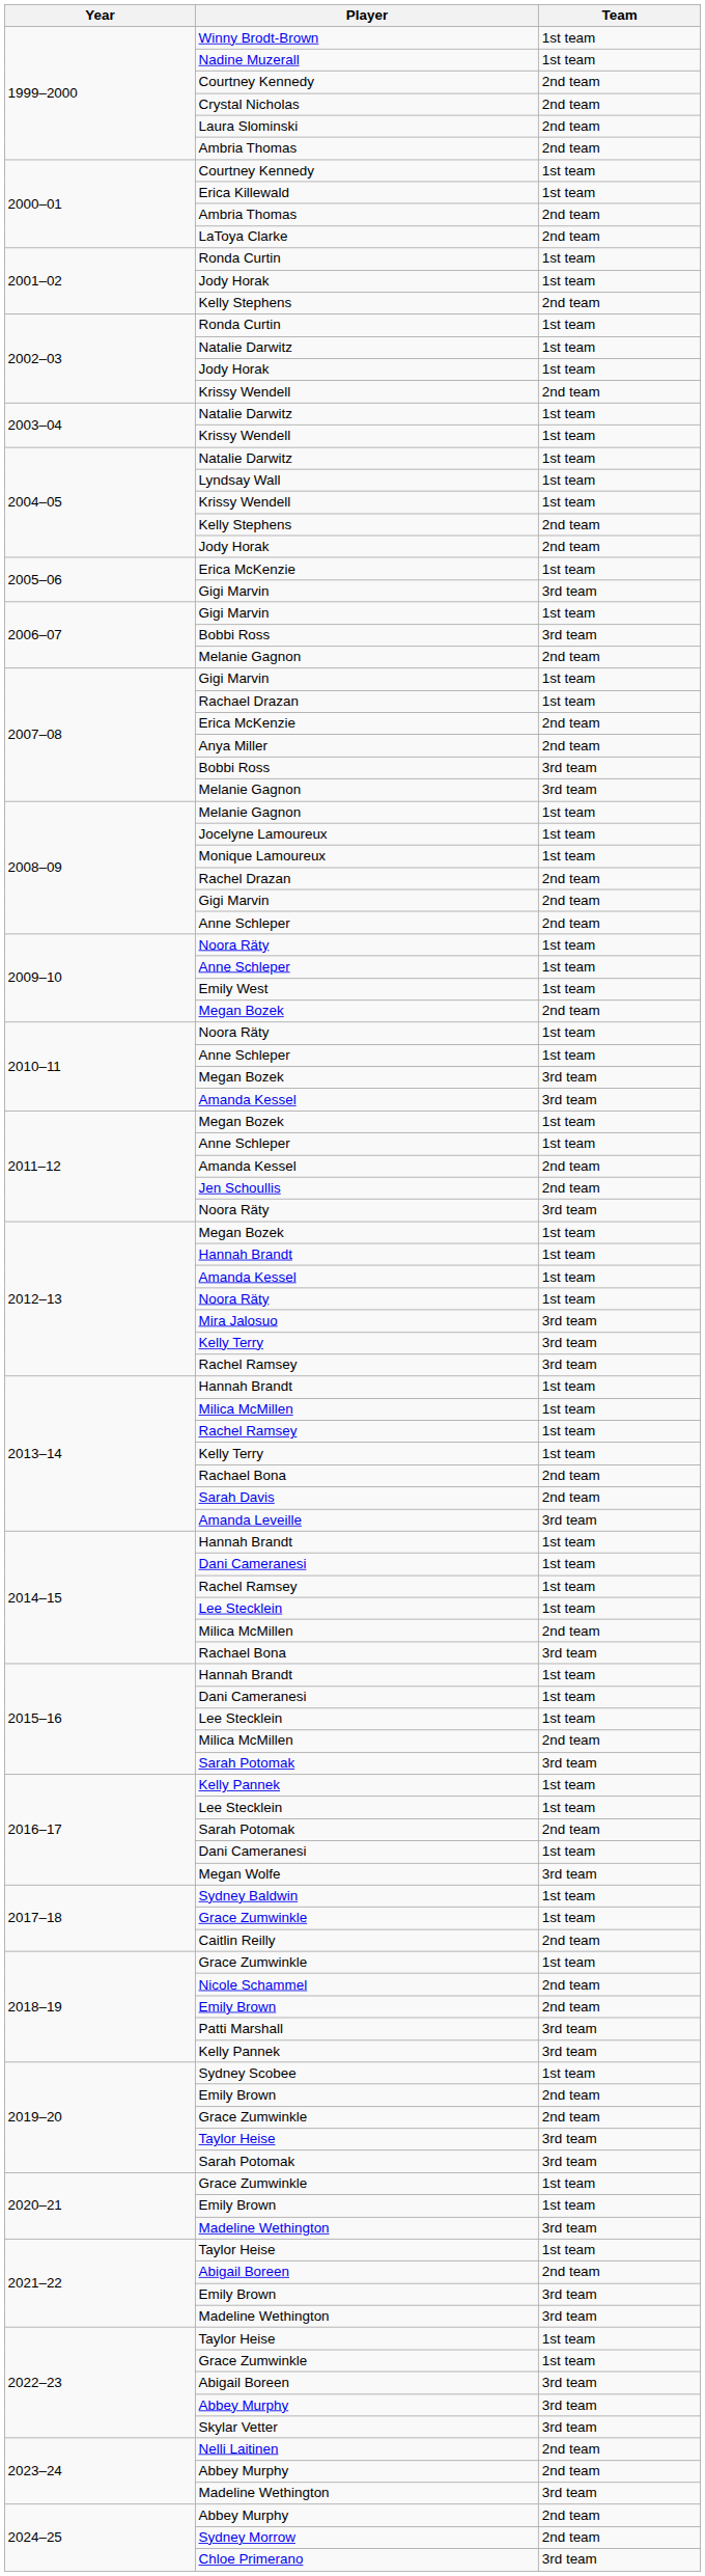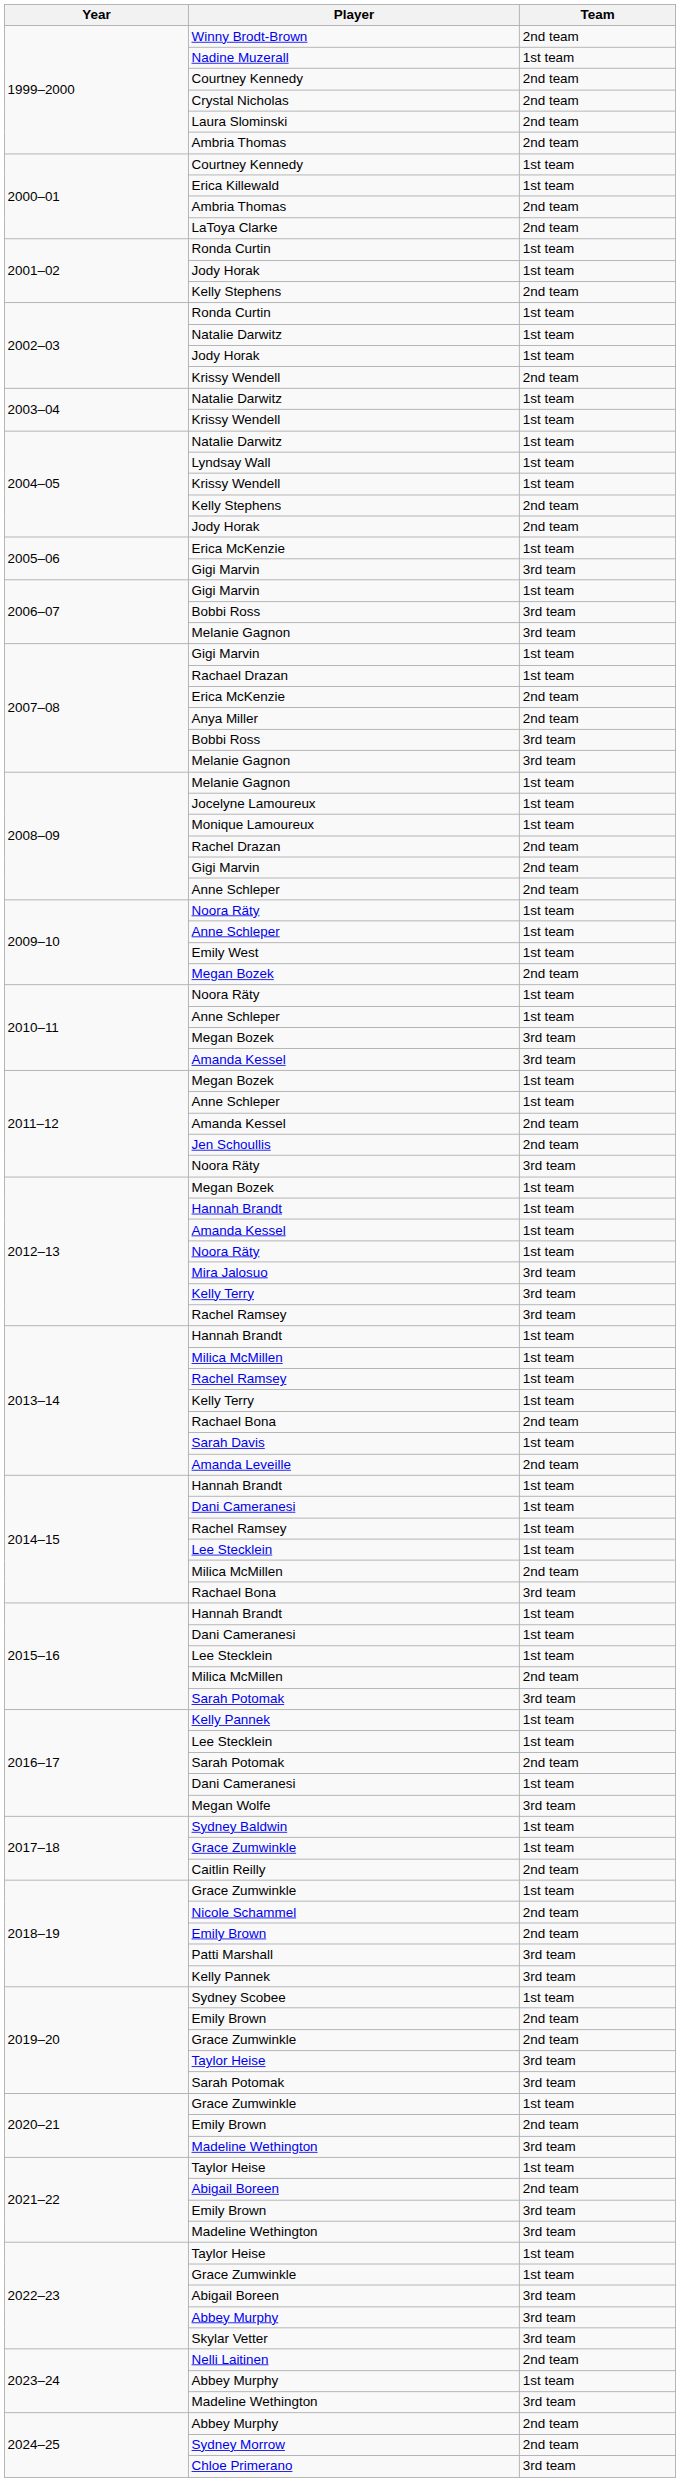Winny Brodt-Brown | Team: 1st team -> 2nd team
2006–07 / Melanie Gagnon | Team: 2nd team -> 3rd team
Sarah Davis | Team: 2nd team -> 1st team
Amanda Leveille | Team: 3rd team -> 2nd team
2020–21 / Emily Brown | Team: 1st team -> 2nd team
2023–24 / Abbey Murphy | Team: 2nd team -> 1st team
